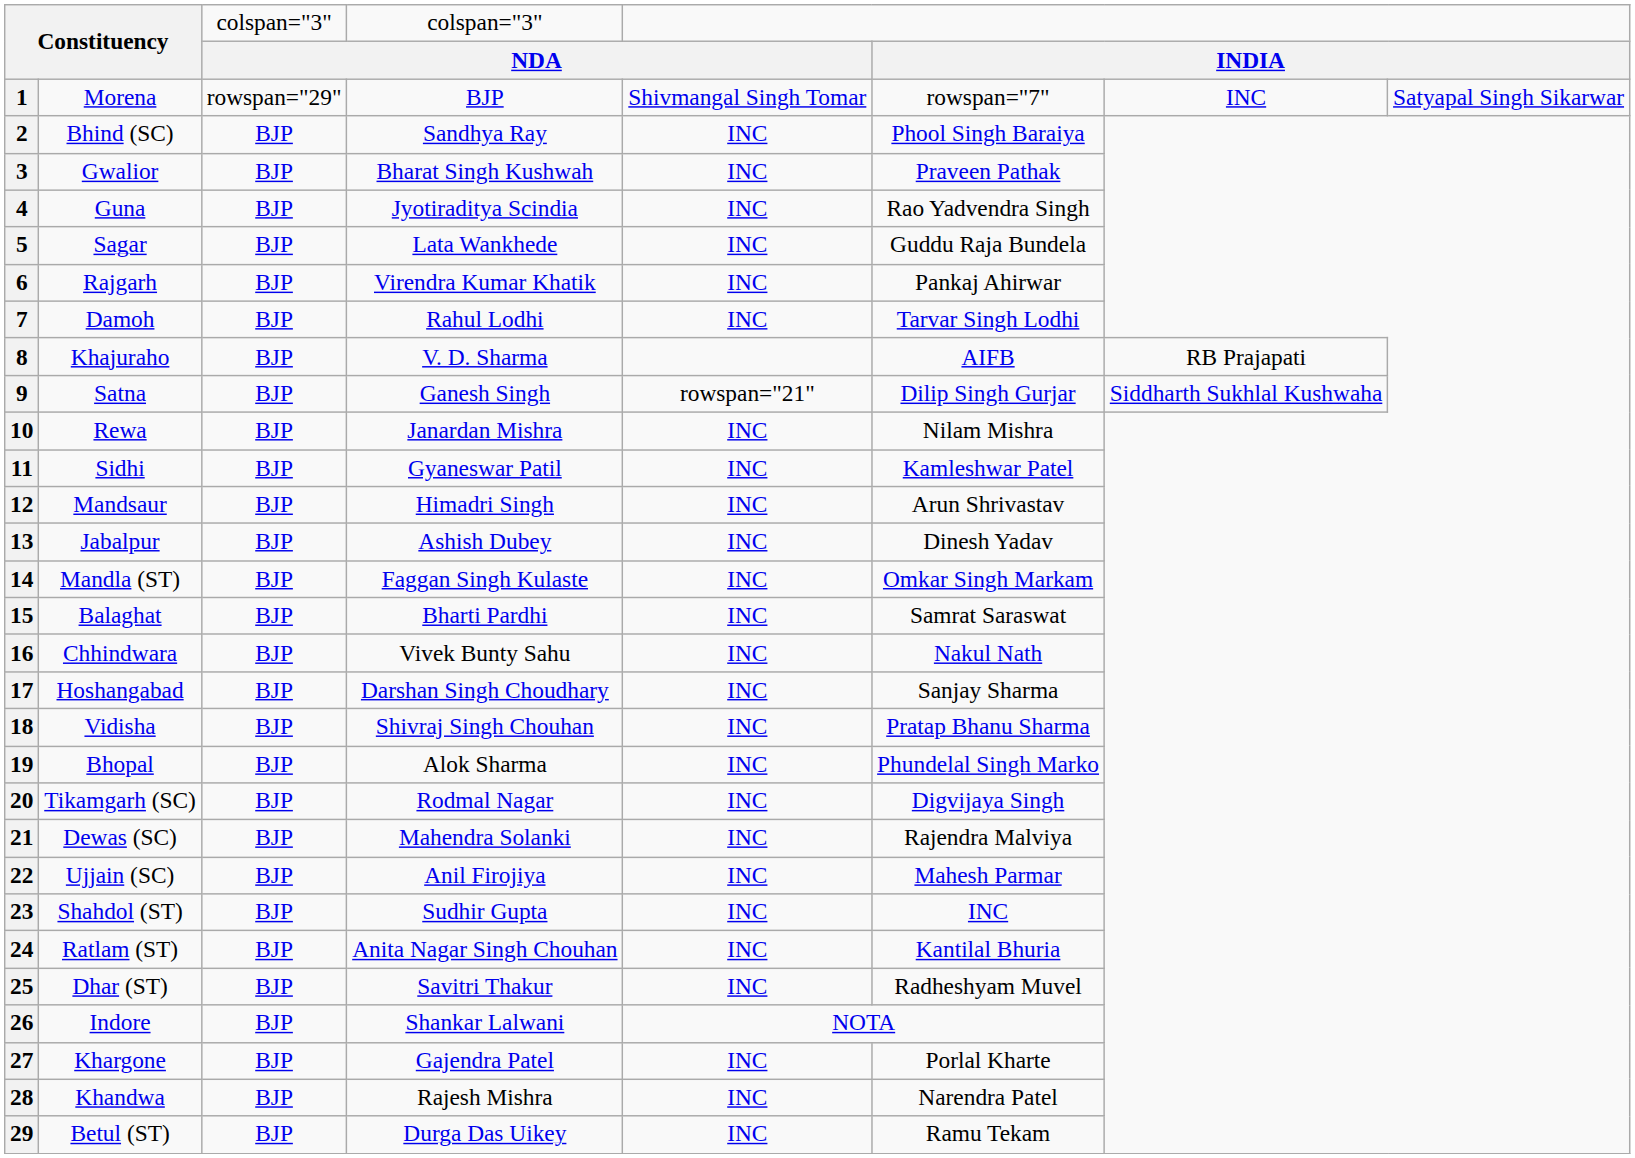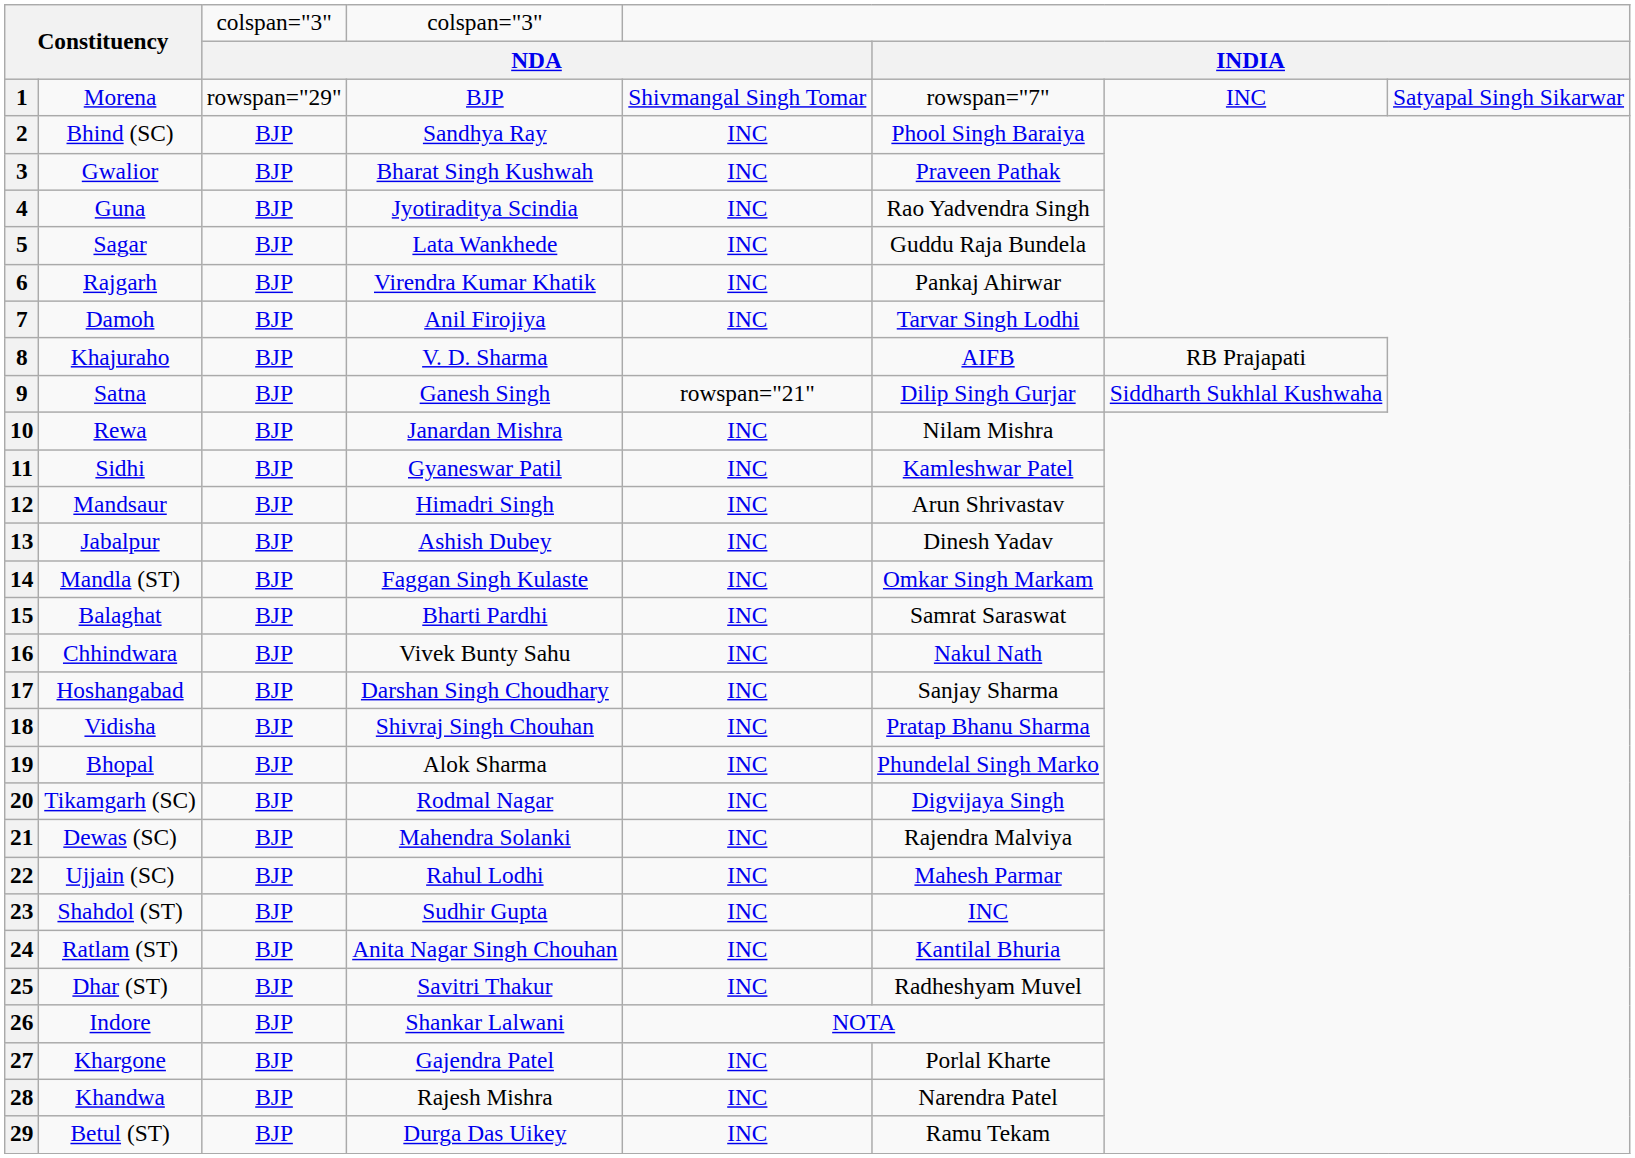7 | column 4: Rahul Lodhi -> Anil Firojiya
22 | column 4: Anil Firojiya -> Rahul Lodhi
